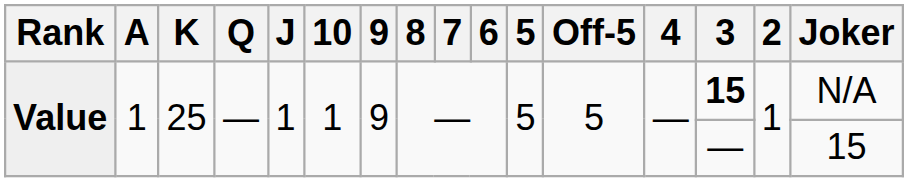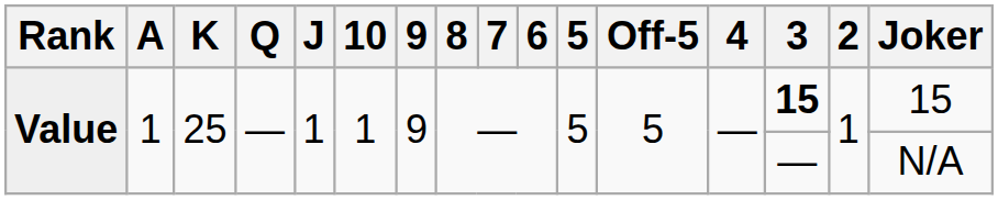row 2 | Joker: N/A -> 15
row 3 | Joker: 15 -> N/A
